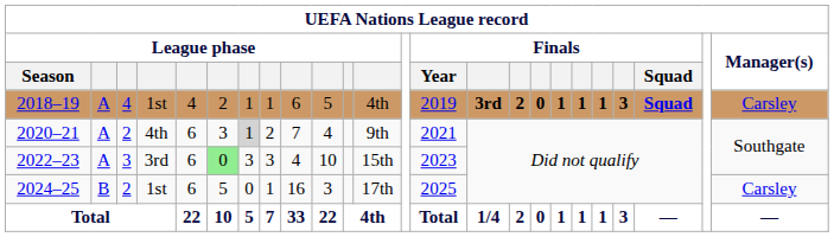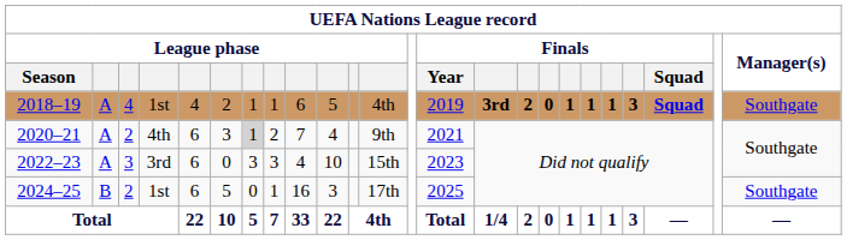2018–19 | Manager(s): Carsley -> Southgate
2022–23 | column 6: lightgreen background -> no background
2024–25 | Manager(s): Carsley -> Southgate
